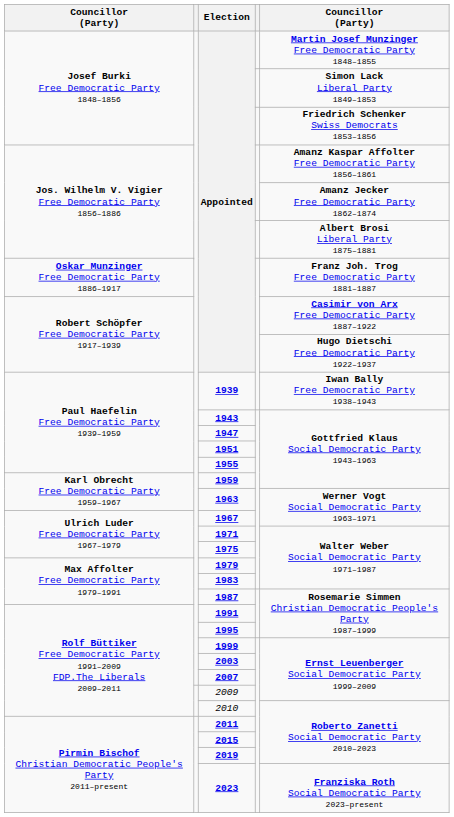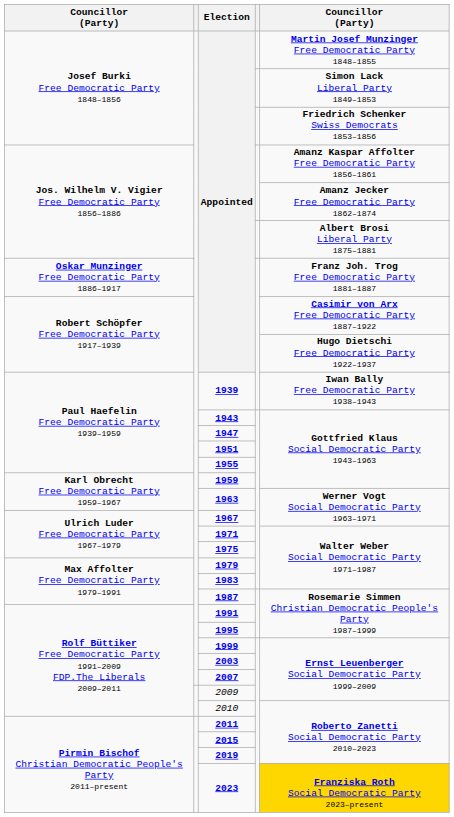2023 | column 5: no background -> gold background
